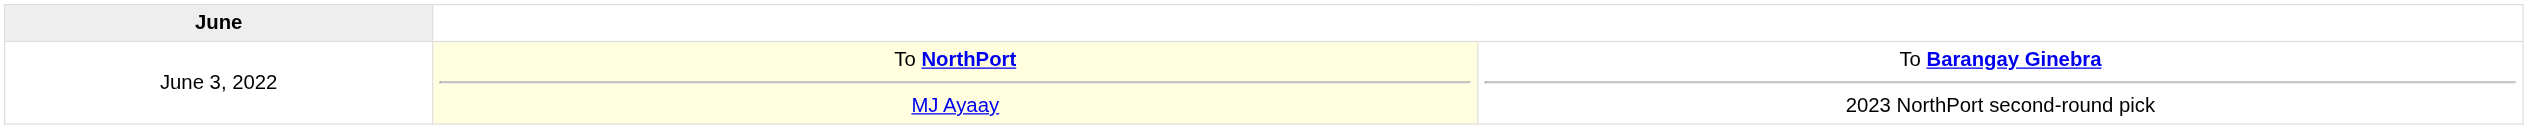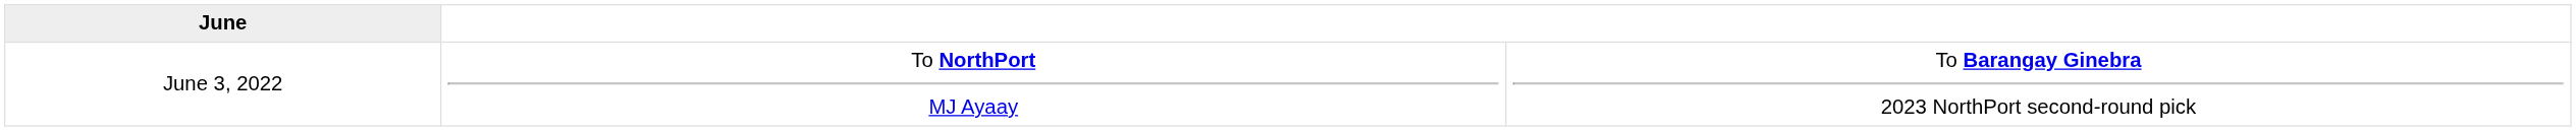June 3, 2022 | column 2: lightyellow background -> no background
